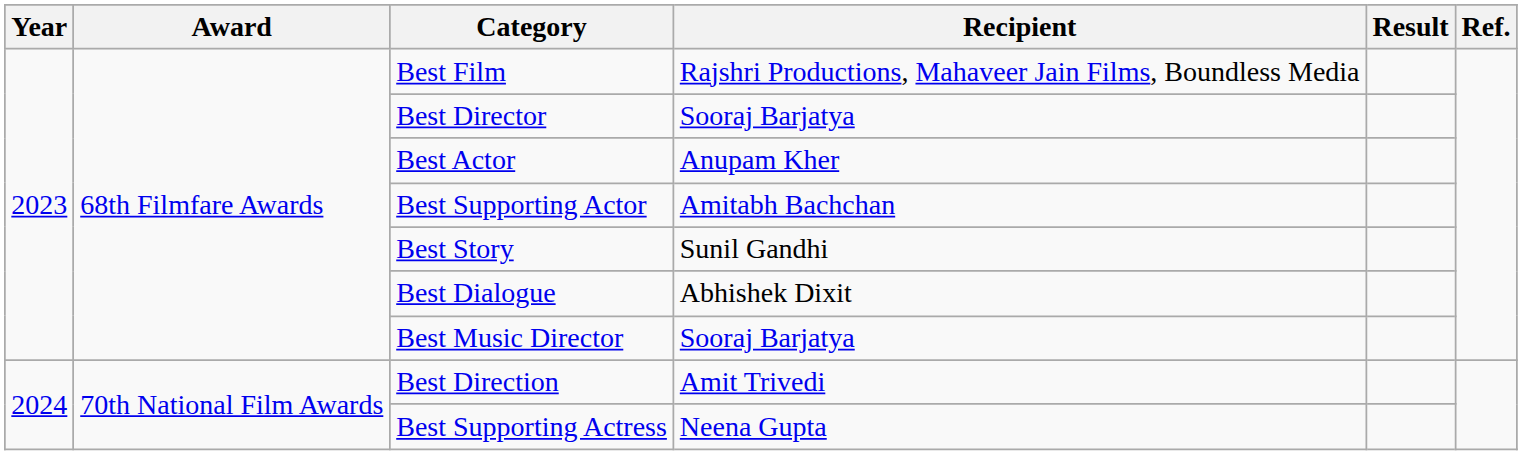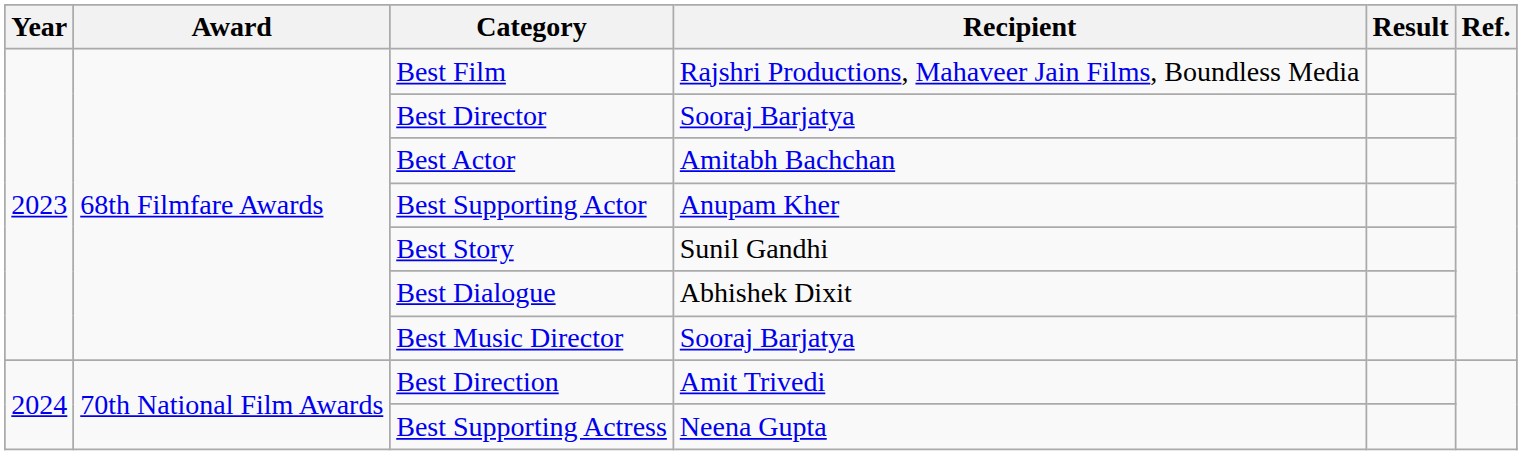Best Actor | Recipient: Anupam Kher -> Amitabh Bachchan
Best Supporting Actor | Recipient: Amitabh Bachchan -> Anupam Kher
